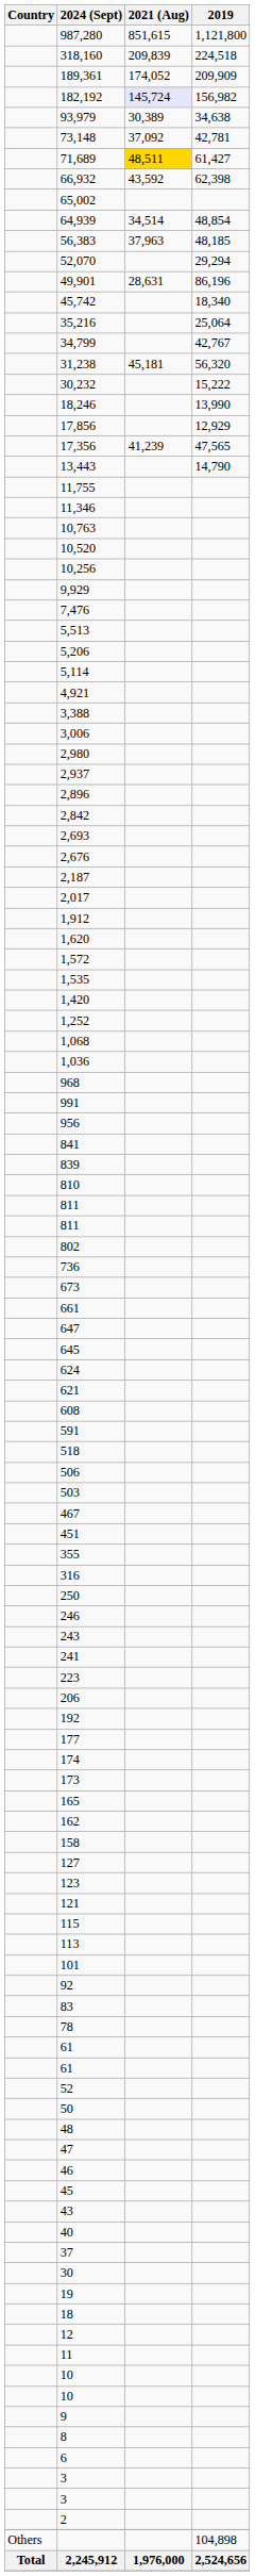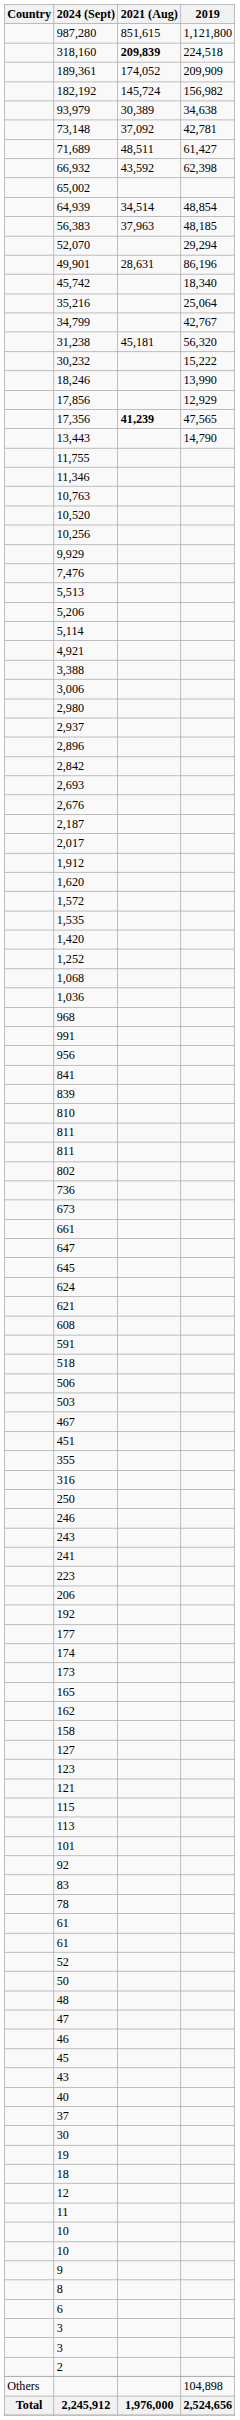318,160 | 2021 (Aug): normal -> bold
182,192 | 2021 (Aug): lavender background -> no background
71,689 | 2021 (Aug): gold background -> no background
17,356 | 2021 (Aug): normal -> bold
